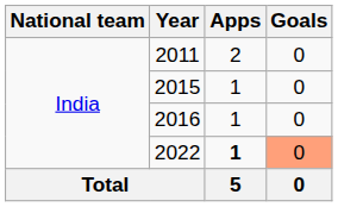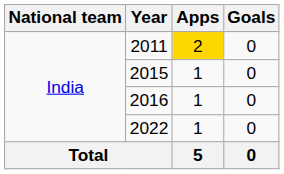2011 | Apps: no background -> gold background
2022 | Apps: bold -> normal
2022 | Goals: lightsalmon background -> no background
